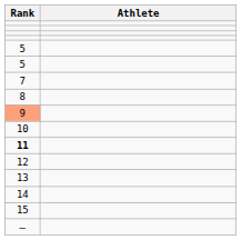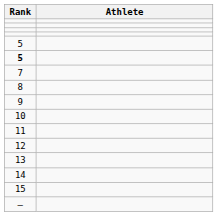row 7 | Rank: normal -> bold
row 10 | Rank: lightsalmon background -> no background
row 12 | Rank: bold -> normal
